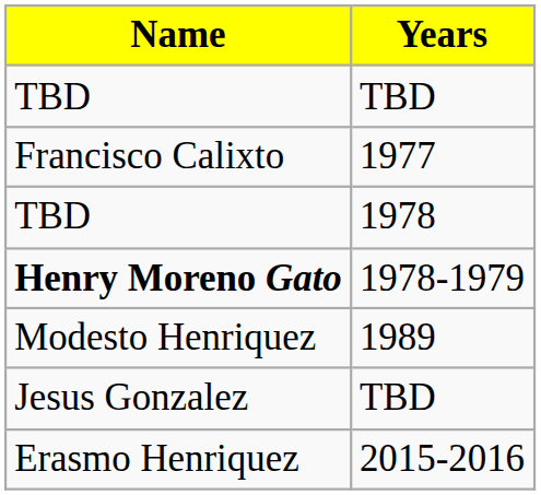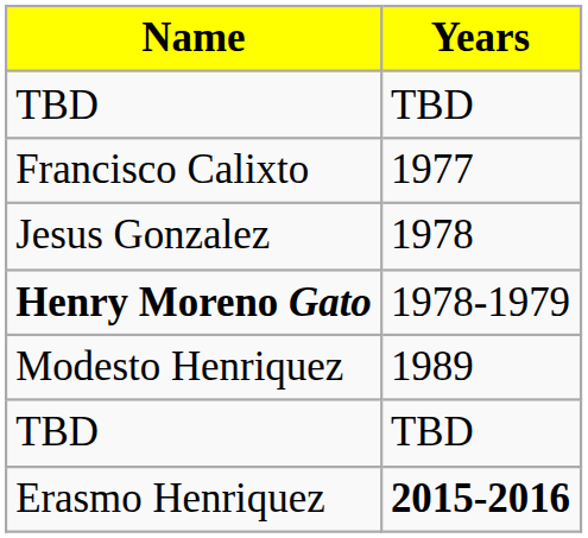row 4 | Name: TBD -> Jesus Gonzalez
row 7 | Name: Jesus Gonzalez -> TBD
row 8 | Years: normal -> bold
